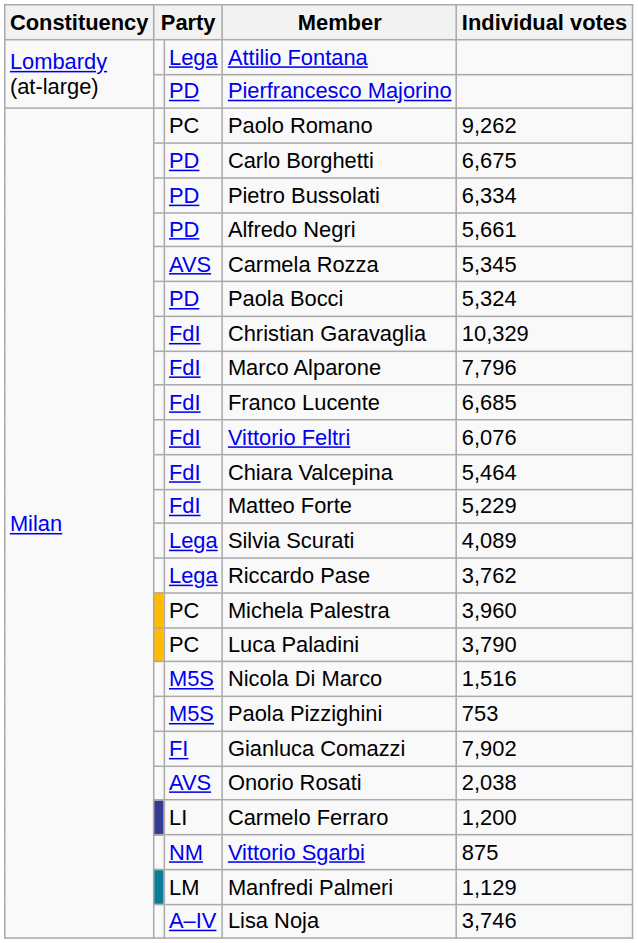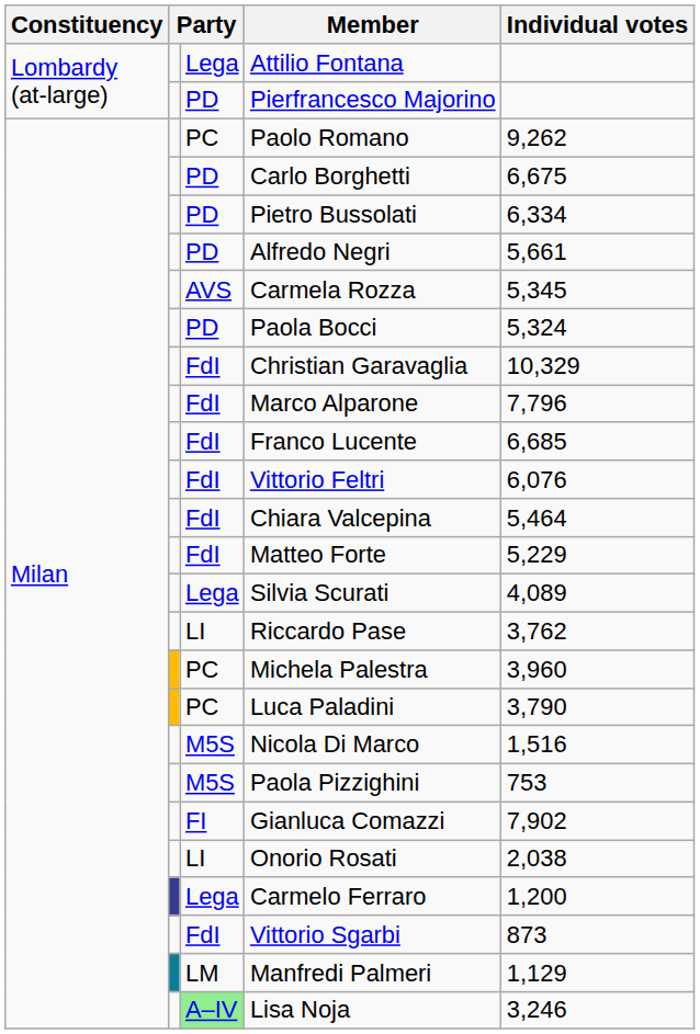Riccardo Pase | column 3: Lega -> LI
Onorio Rosati | column 3: AVS -> LI
Carmelo Ferraro | column 3: LI -> Lega
Vittorio Sgarbi | column 3: NM -> FdI
Vittorio Sgarbi | Individual votes: 875 -> 873
Lisa Noja | column 3: no background -> lightgreen background
Lisa Noja | Individual votes: 3,746 -> 3,246
